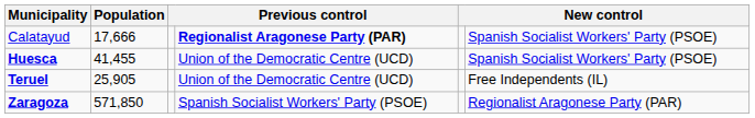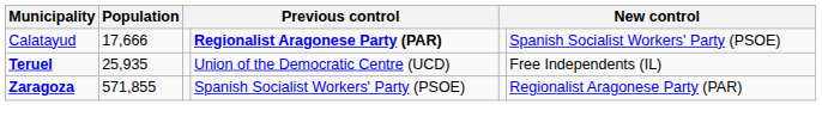- row: Huesca | 41,455 | Union of the Democratic Centre (UCD) | Spanish Socialist Workers' Party (PSOE)
Teruel | Population: 25,905 -> 25,935
Zaragoza | Population: 571,850 -> 571,855
